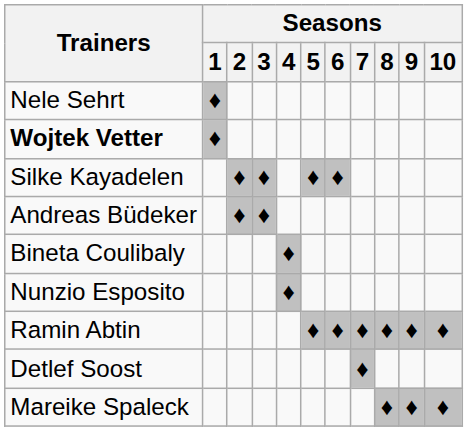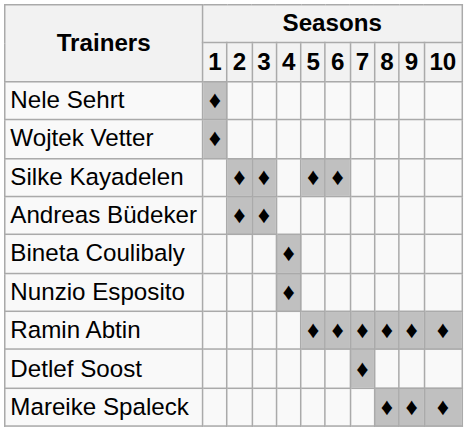Wojtek Vetter | Trainers: bold -> normal
